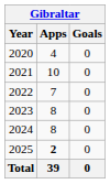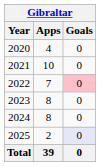2022 | Goals: no background -> pink background
2025 | Apps: bold -> normal
2025 | Goals: no background -> lavender background
